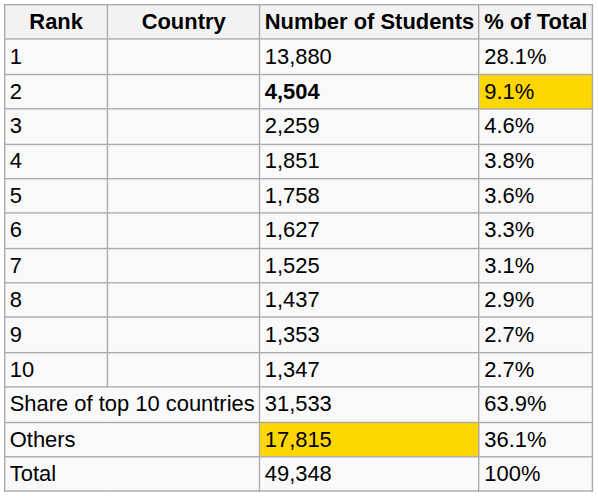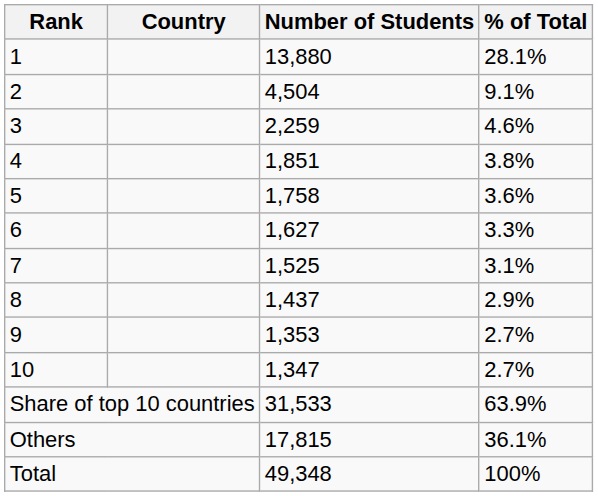2 | Number of Students: bold -> normal
2 | % of Total: gold background -> no background
Others | Number of Students: gold background -> no background
